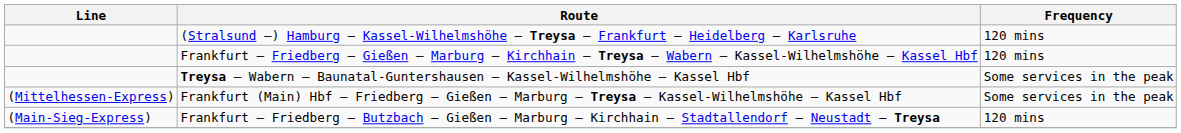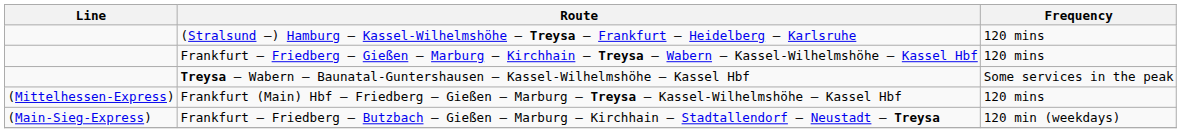row 5 | Frequency: Some services in the peak -> 120 mins
row 6 | Frequency: 120 mins -> 120 min (weekdays)
